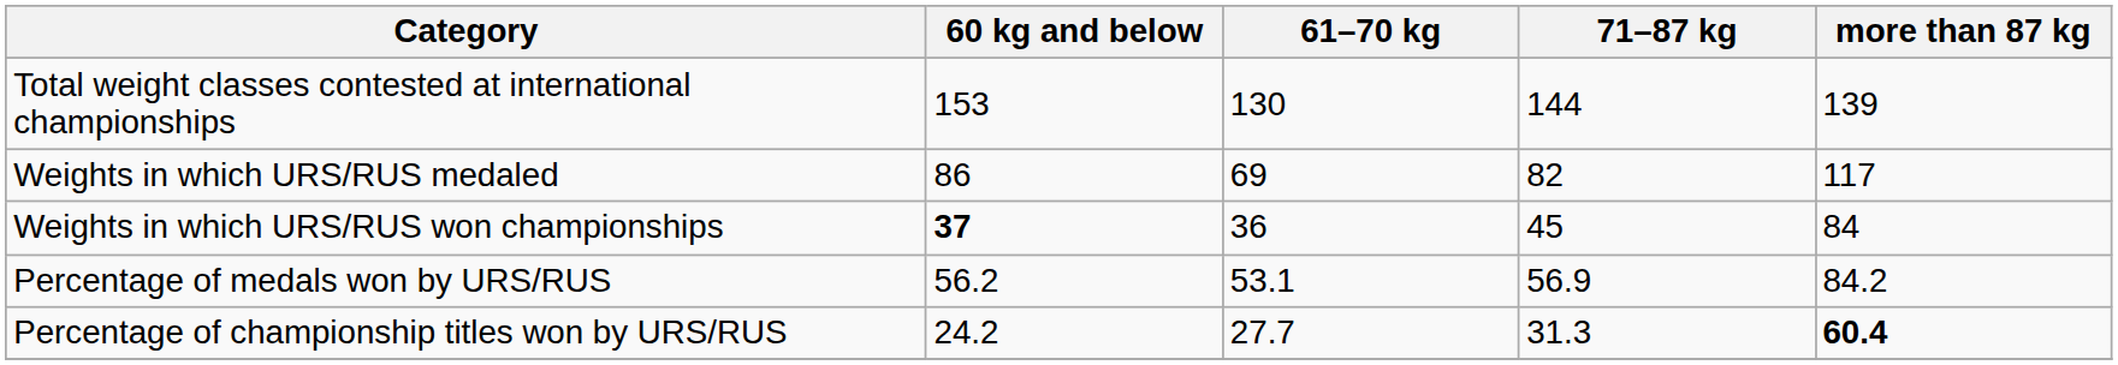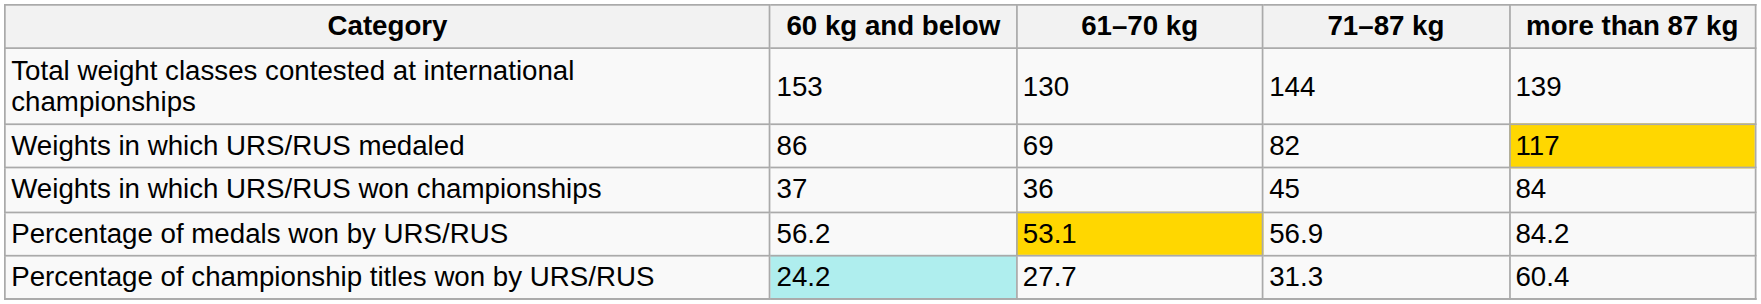Weights in which URS/RUS medaled | more than 87 kg: no background -> gold background
Weights in which URS/RUS won championships | 60 kg and below: bold -> normal
Percentage of medals won by URS/RUS | 61–70 kg: no background -> gold background
Percentage of championship titles won by URS/RUS | 60 kg and below: no background -> paleturquoise background
Percentage of championship titles won by URS/RUS | more than 87 kg: bold -> normal
